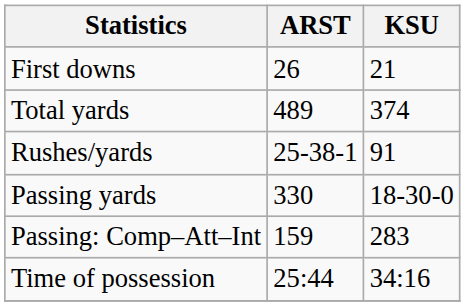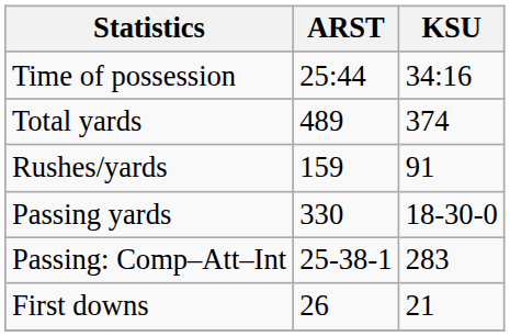rows swapped: First downs <-> Time of possession
Rushes/yards | ARST: 25-38-1 -> 159
Passing: Comp–Att–Int | ARST: 159 -> 25-38-1
